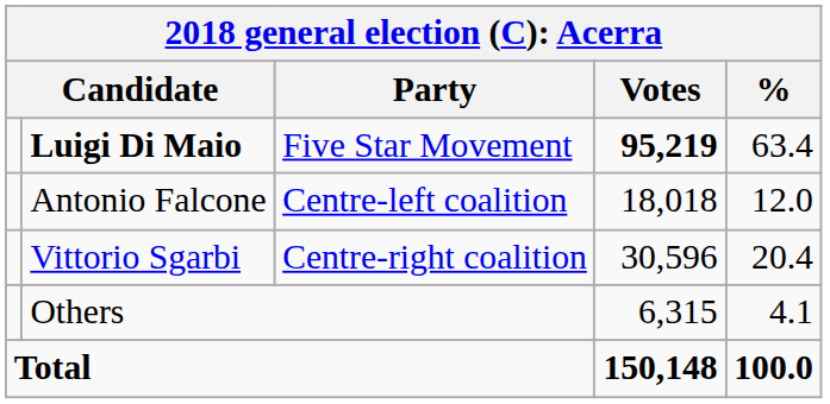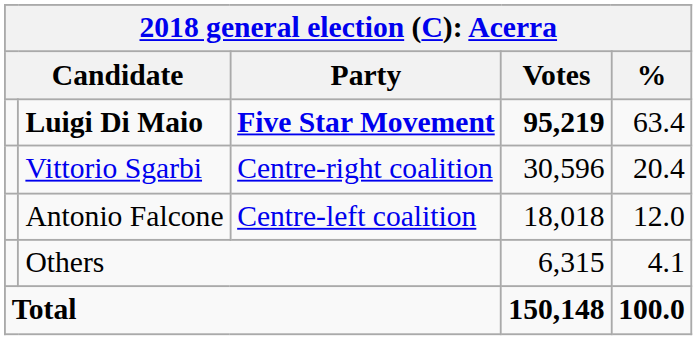Luigi Di Maio | Party: normal -> bold
rows swapped: Vittorio Sgarbi <-> Antonio Falcone
